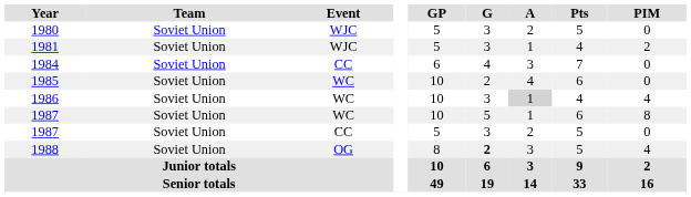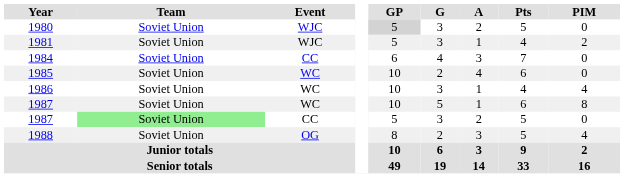1980 | GP: no background -> lightgrey background
1986 | A: lightgrey background -> no background
1987 / CC | Team: no background -> lightgreen background
1988 | G: bold -> normal
